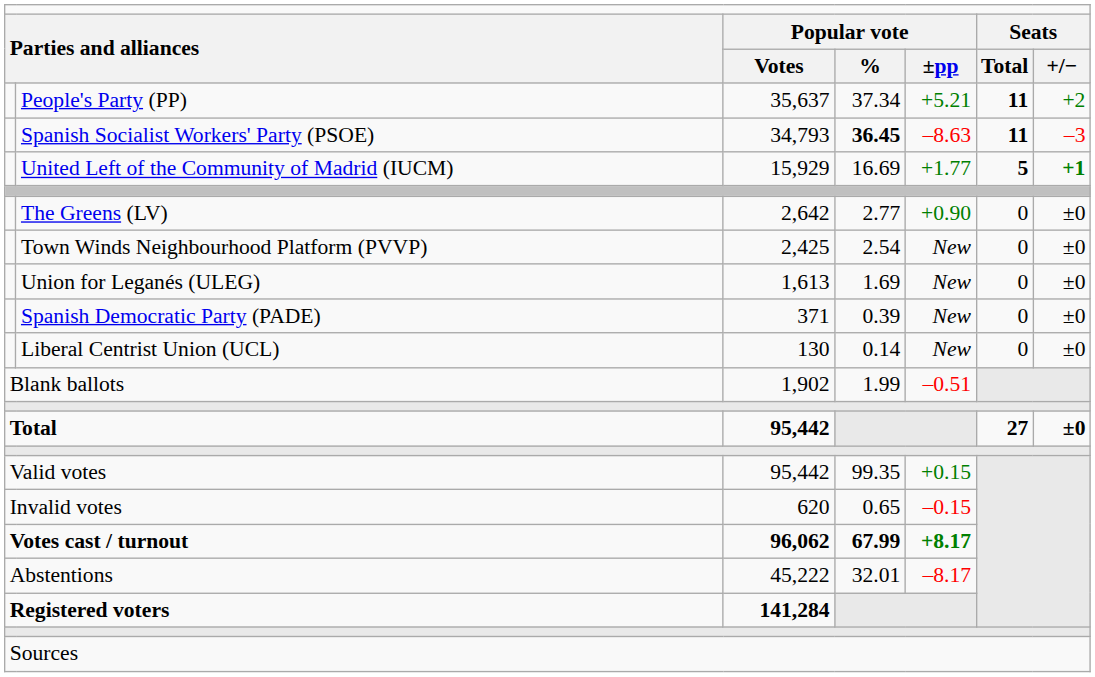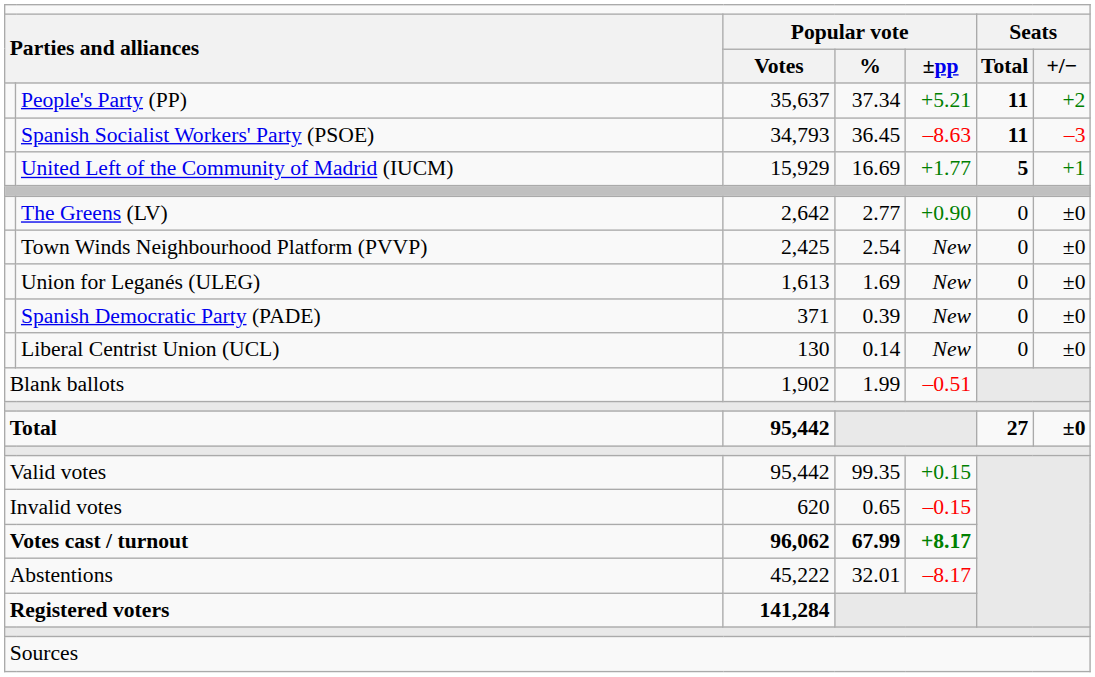Spanish Socialist Workers' Party (PSOE) | column 4: bold -> normal
United Left of the Community of Madrid (IUCM) | column 7: bold -> normal
